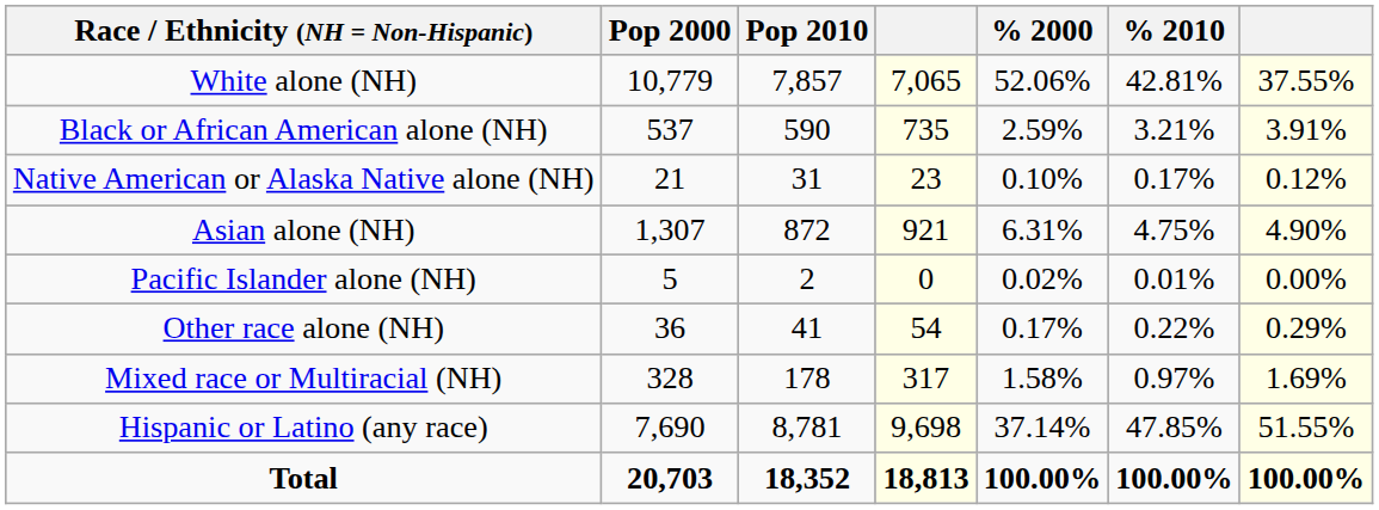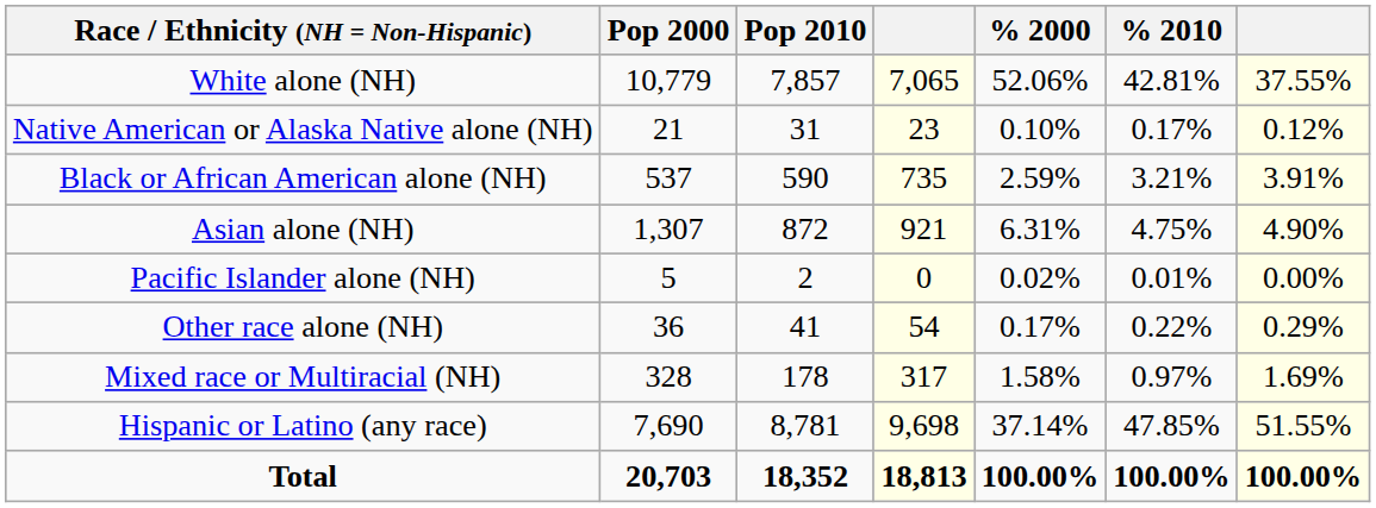rows swapped: Black or African American alone (NH) <-> Native American or Alaska Native alone (NH)
